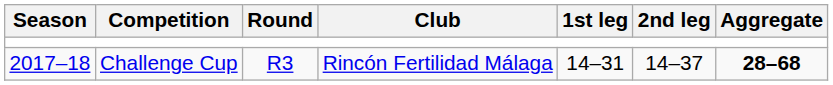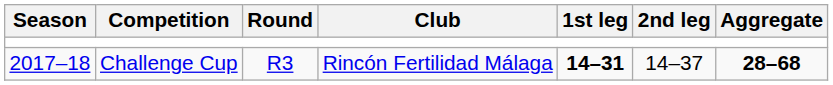Challenge Cup | 1st leg: normal -> bold
